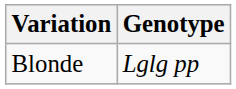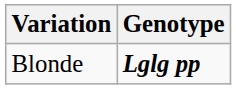Blonde | Genotype: normal -> bold
